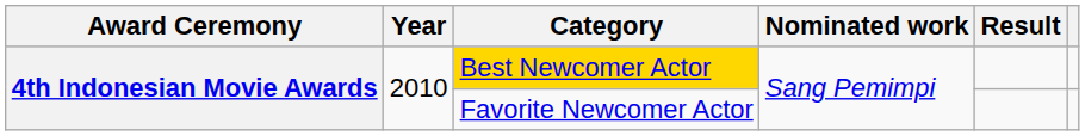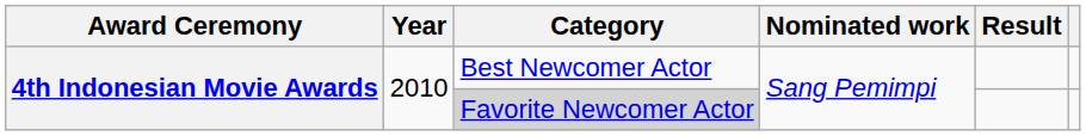Best Newcomer Actor | Category: gold background -> no background
Favorite Newcomer Actor | Category: no background -> lightgrey background
